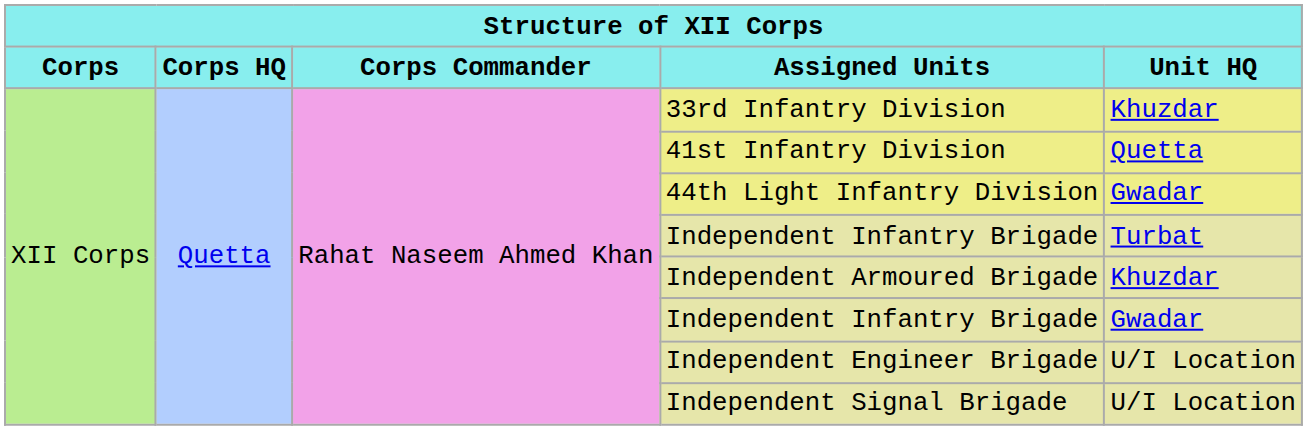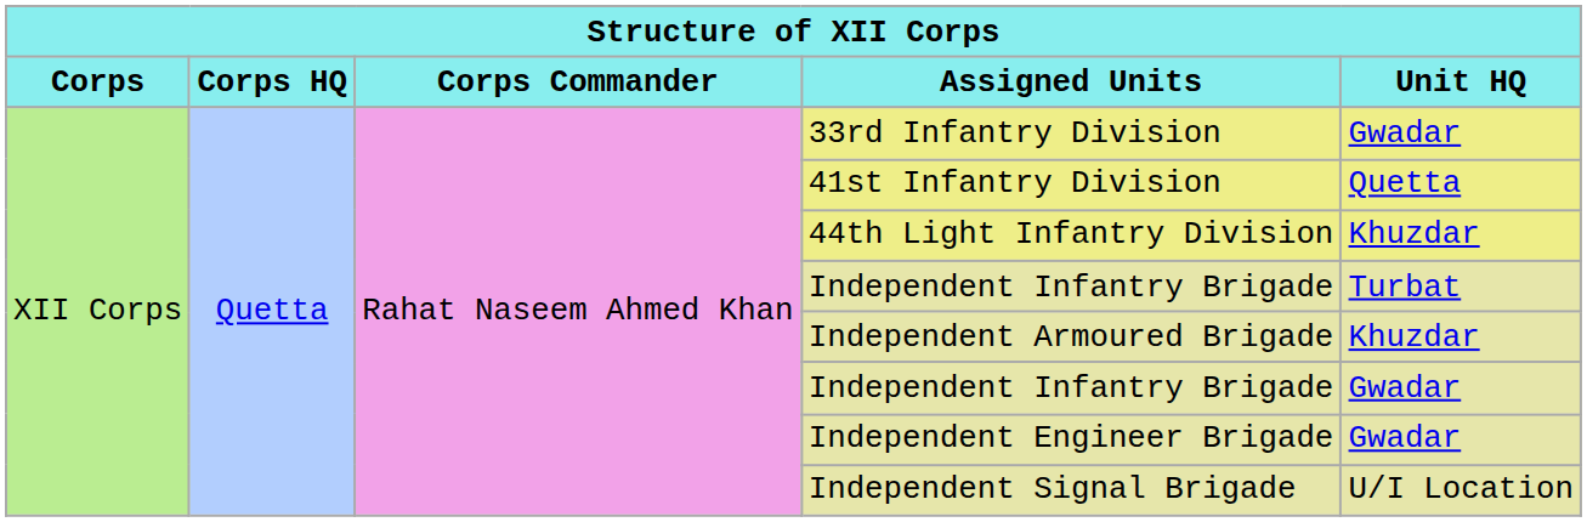33rd Infantry Division | Unit HQ: Khuzdar -> Gwadar
44th Light Infantry Division | Unit HQ: Gwadar -> Khuzdar
Independent Engineer Brigade | Unit HQ: U/I Location -> Gwadar
